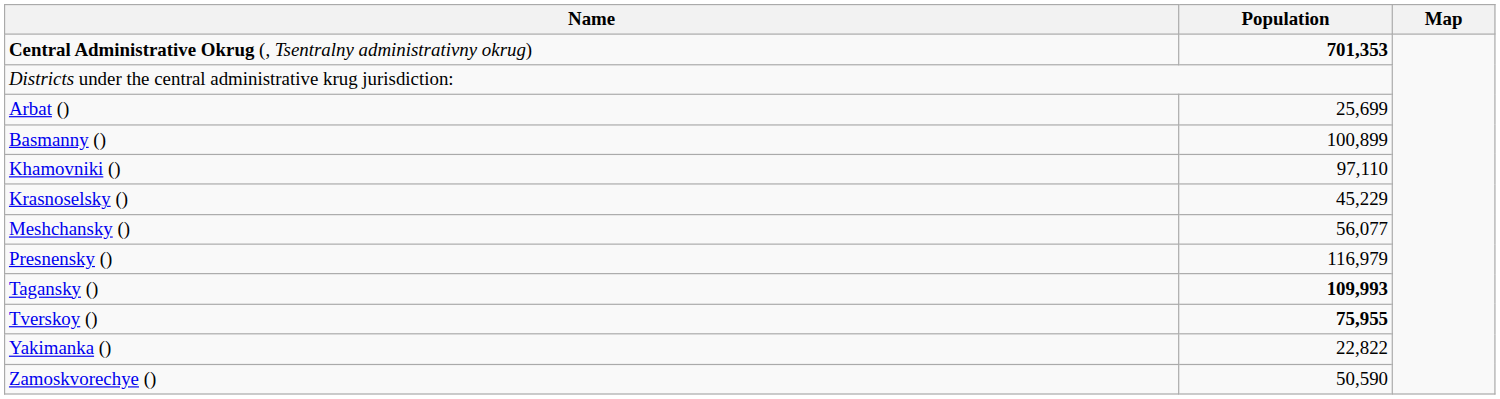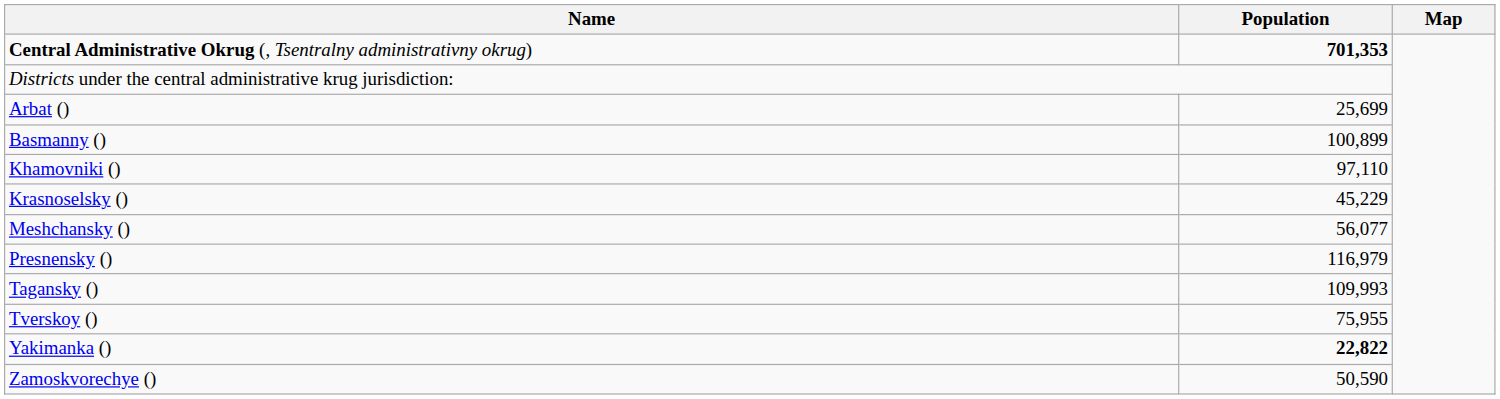Tagansky () | Population: bold -> normal
Tverskoy () | Population: bold -> normal
Yakimanka () | Population: normal -> bold
